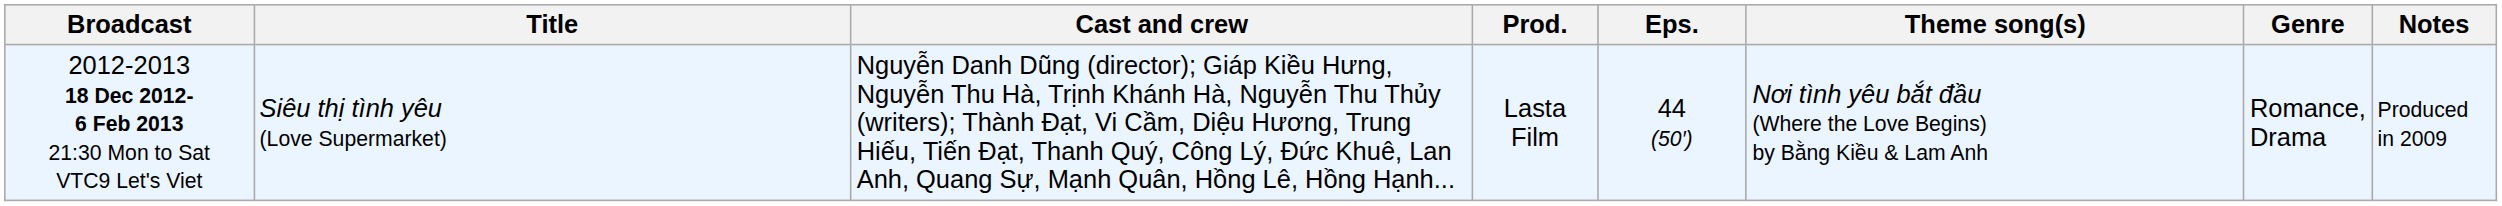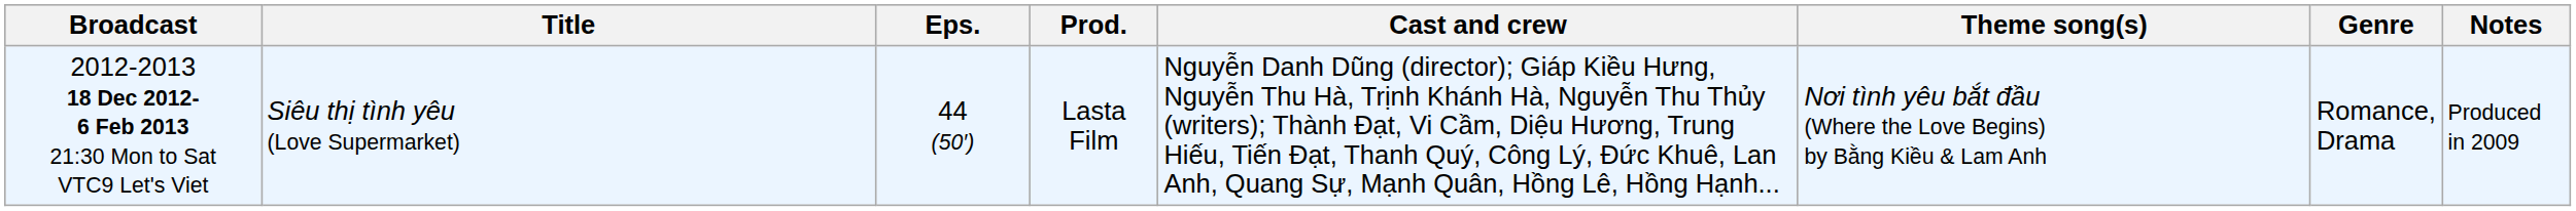columns swapped: Eps. <-> Cast and crew
